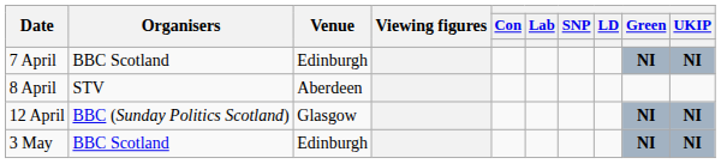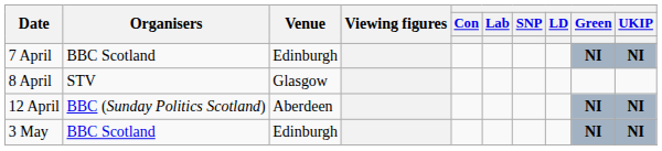8 April | Venue: Aberdeen -> Glasgow
12 April | Venue: Glasgow -> Aberdeen
